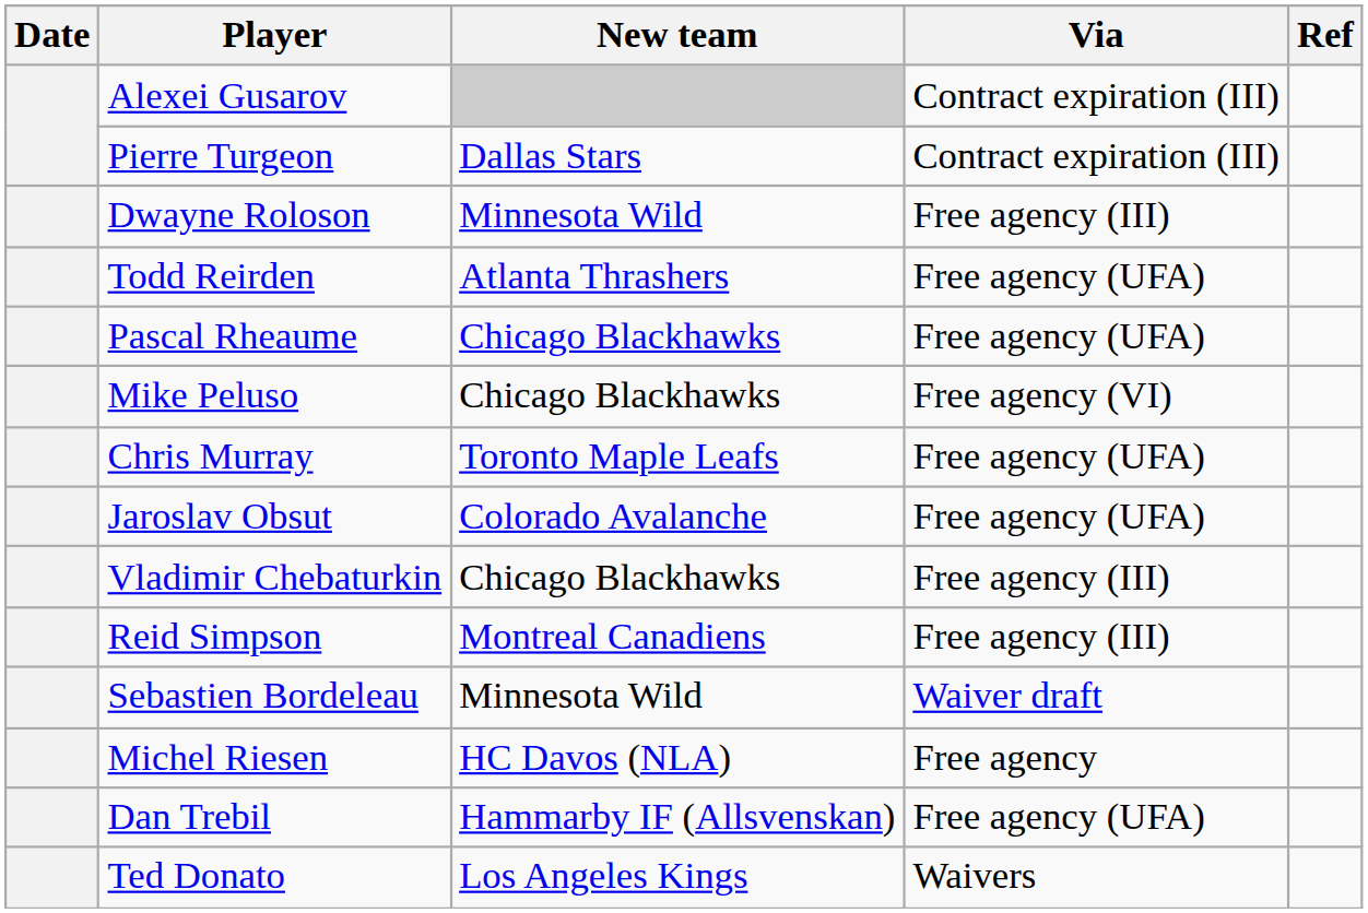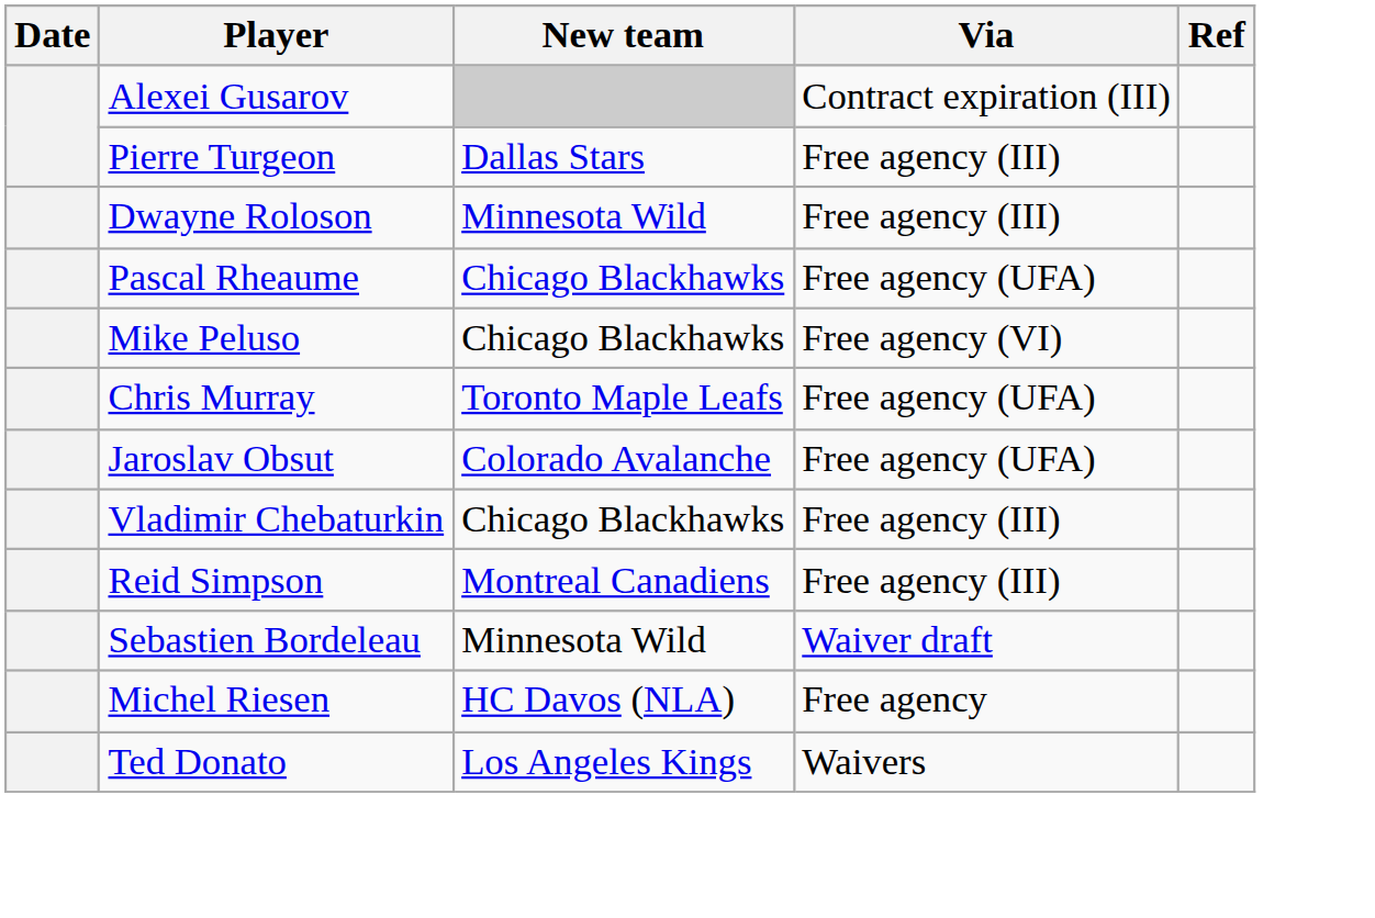Pierre Turgeon | Via: Contract expiration (III) -> Free agency (III)
- row: Todd Reirden | Atlanta Thrashers | Free agency (UFA)
- row: Dan Trebil | Hammarby IF (Allsvenskan) | Free agency (UFA)
